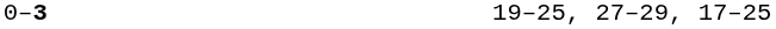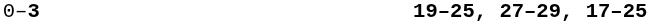row 1 | column 2: normal -> bold
